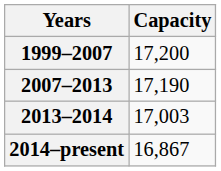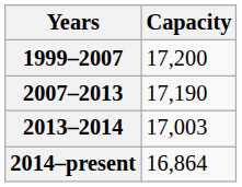2014–present | Capacity: 16,867 -> 16,864
